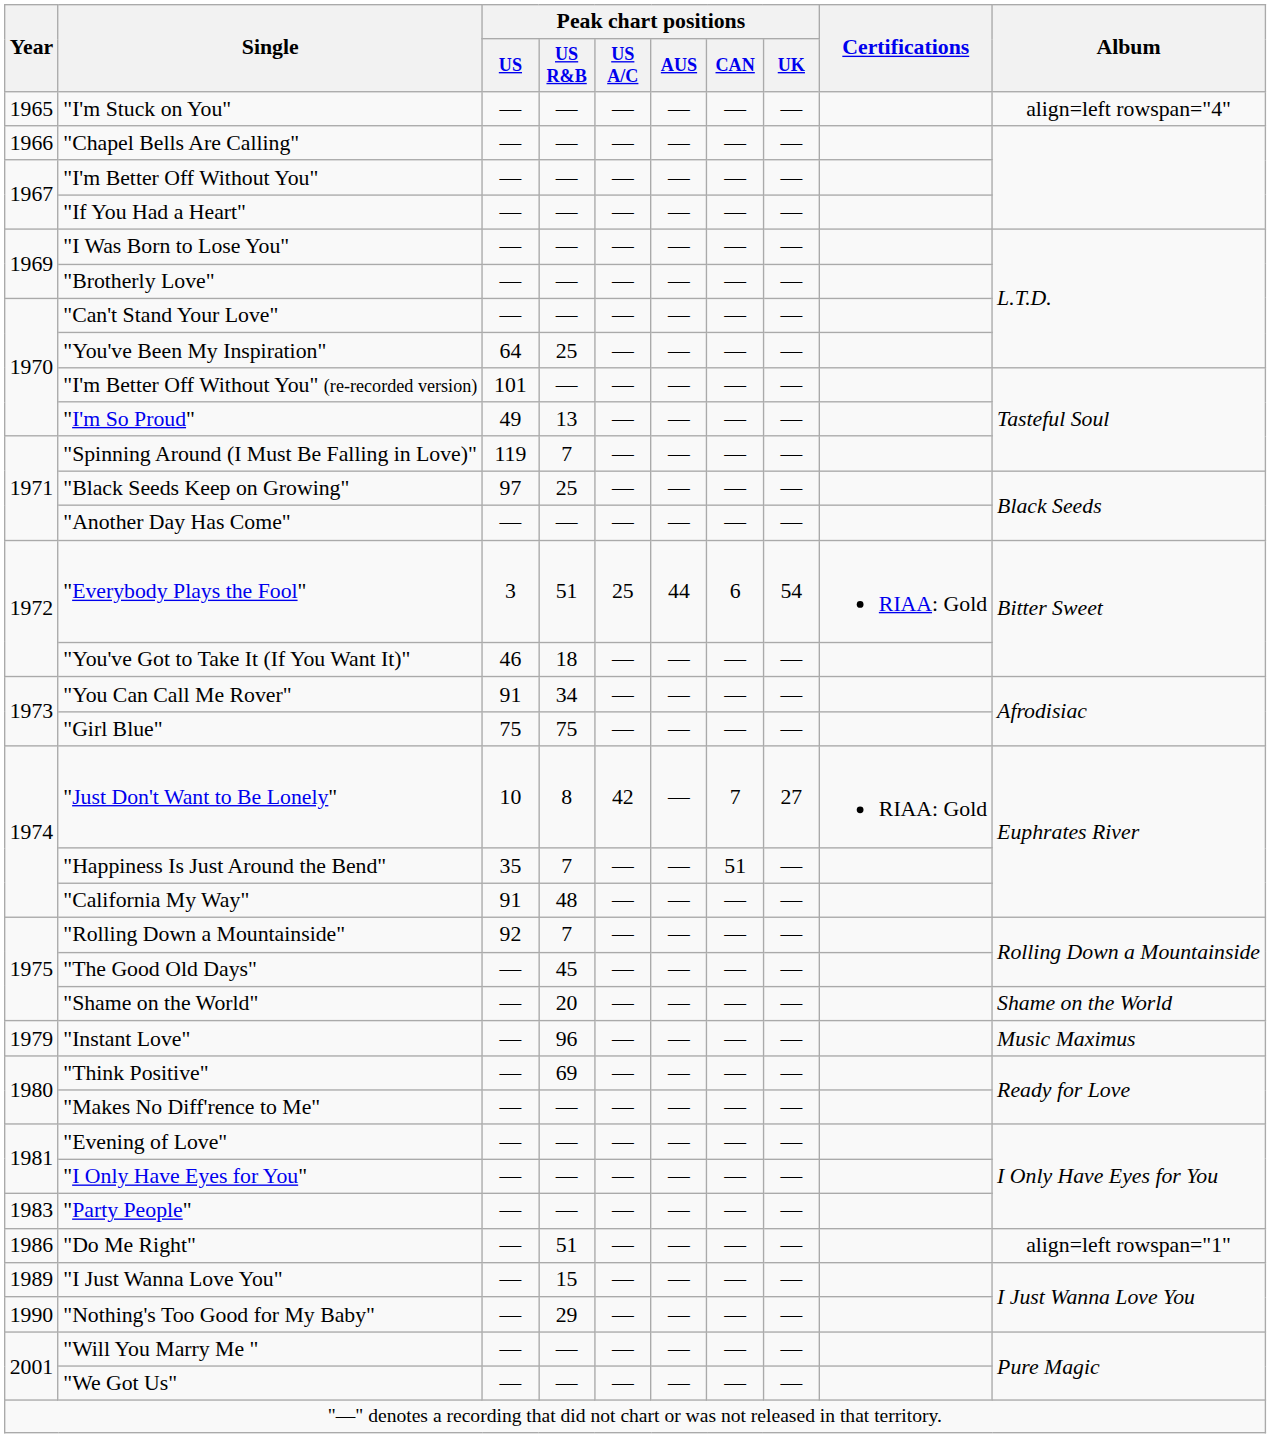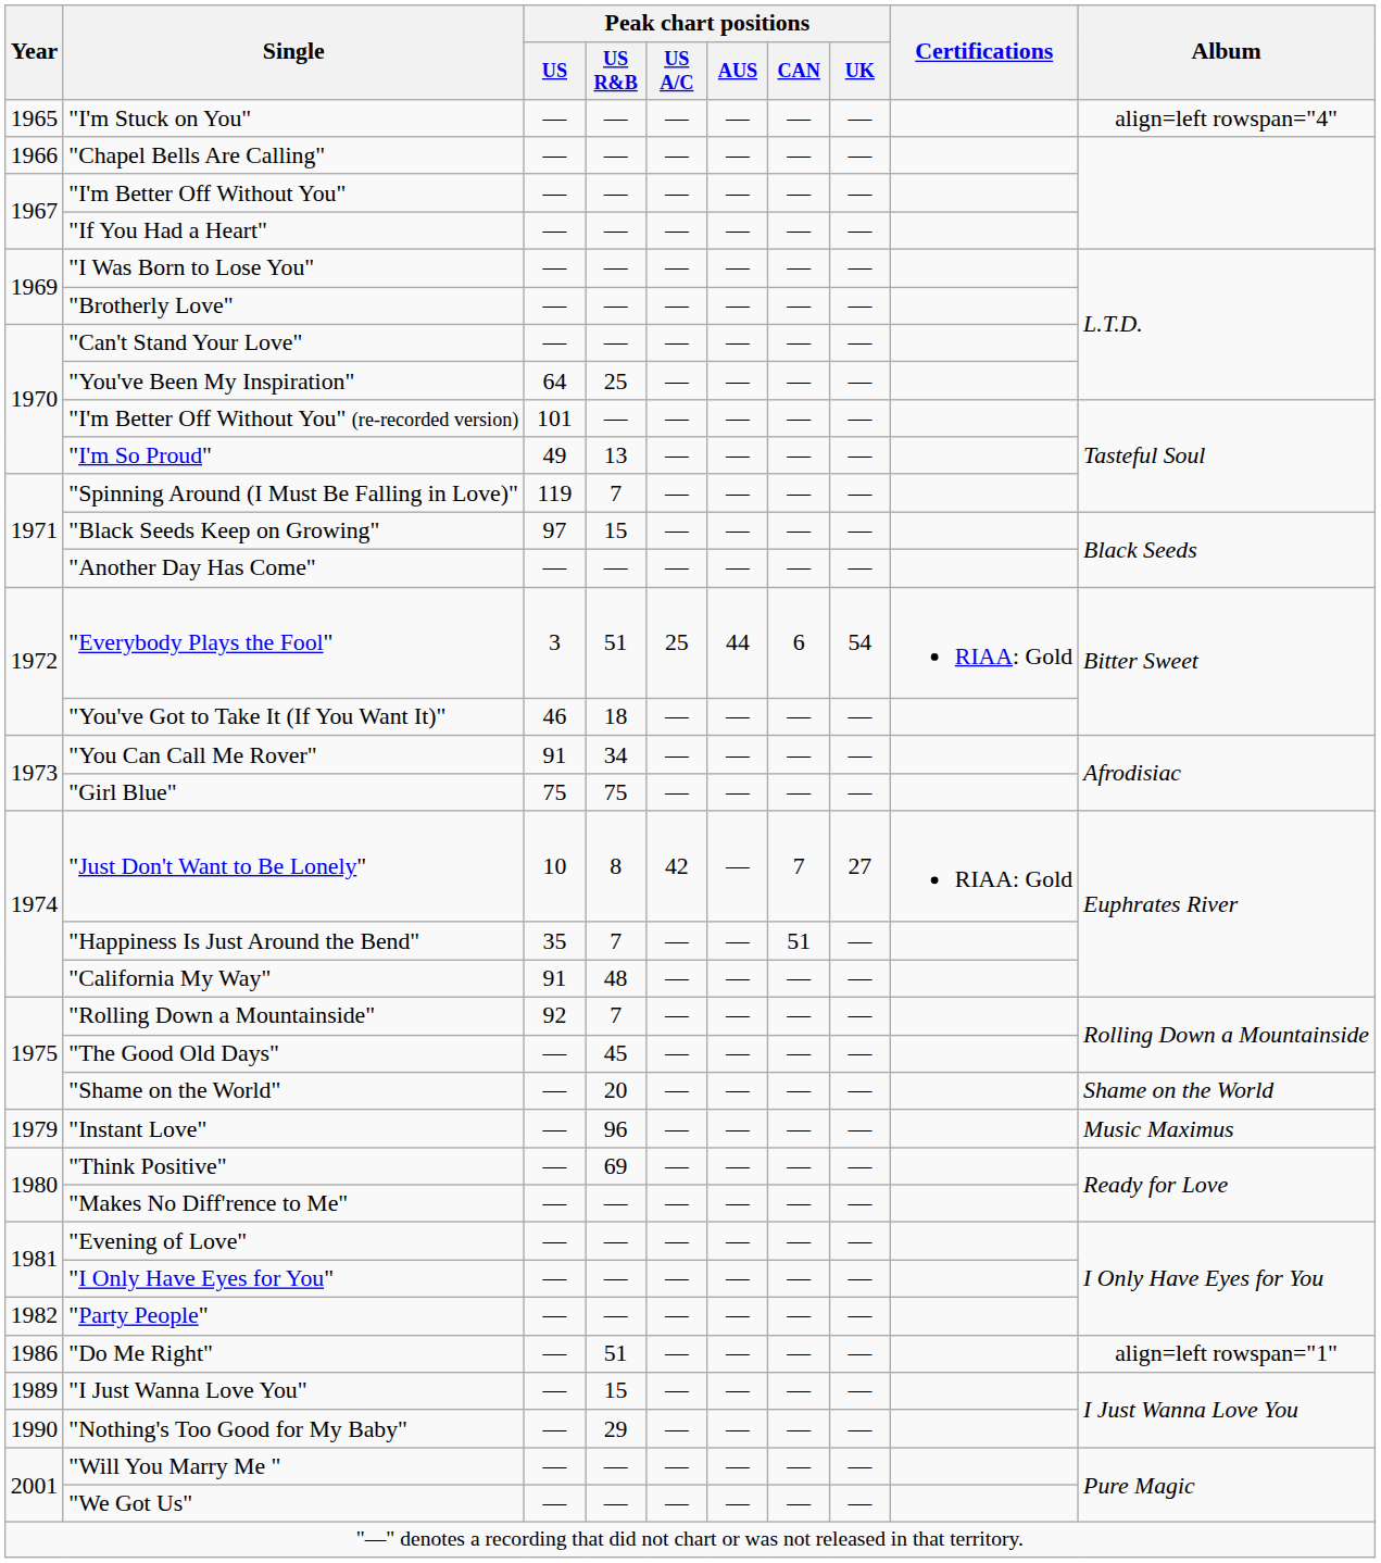"Black Seeds Keep on Growing" | Peak chart positions / US R&B: 25 -> 15
"Party People" | Year: 1983 -> 1982
